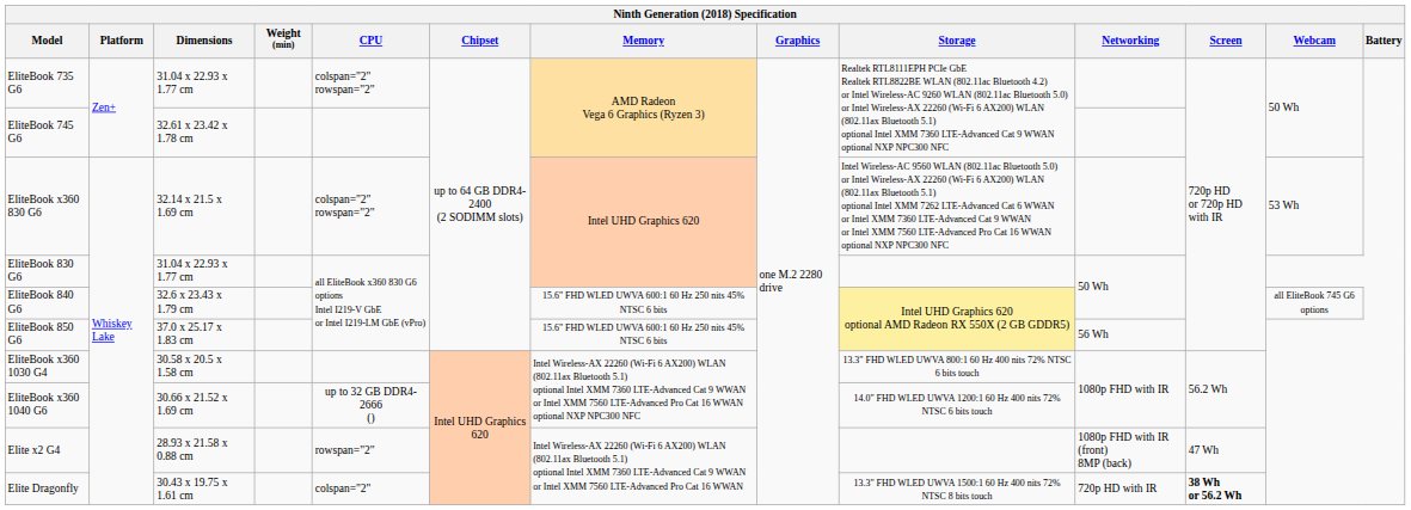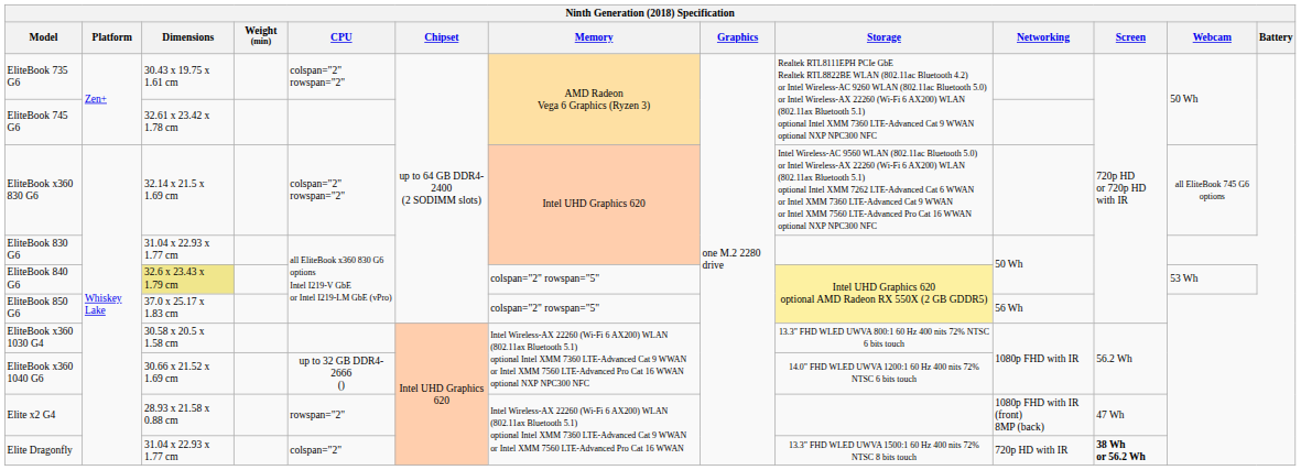EliteBook 735 G6 | Dimensions: 31.04 x 22.93 x 1.77 cm -> 30.43 x 19.75 x 1.61 cm
EliteBook x360 830 G6 | Webcam: 53 Wh -> all EliteBook 745 G6 options
EliteBook 840 G6 | Dimensions: no background -> khaki background
EliteBook 840 G6 | Memory: 15.6" FHD WLED UWVA 600:1 60 Hz 250 nits 45% NTSC 6 bits -> colspan="2" rowspan="5"
EliteBook 840 G6 | Webcam: all EliteBook 745 G6 options -> 53 Wh
EliteBook 850 G6 | Memory: 15.6" FHD WLED UWVA 600:1 60 Hz 250 nits 45% NTSC 6 bits -> colspan="2" rowspan="5"
Elite Dragonfly | Dimensions: 30.43 x 19.75 x 1.61 cm -> 31.04 x 22.93 x 1.77 cm
